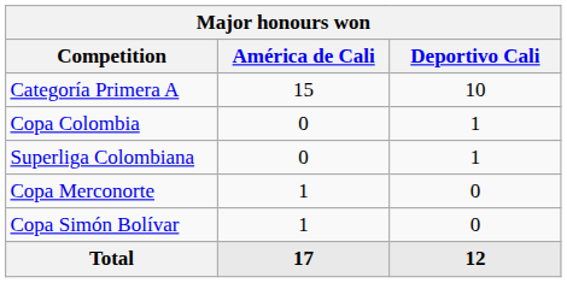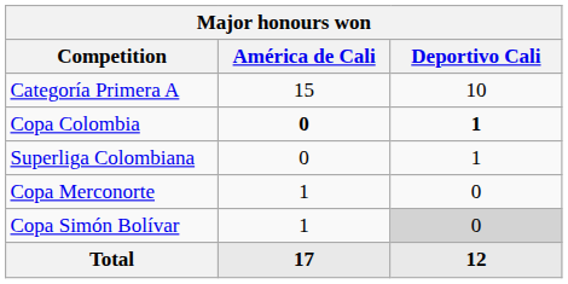Copa Colombia | América de Cali: normal -> bold
Copa Colombia | Deportivo Cali: normal -> bold
Copa Simón Bolívar | Deportivo Cali: no background -> lightgrey background
